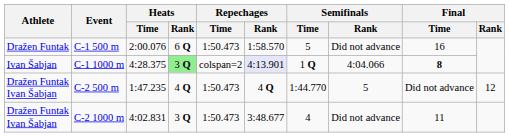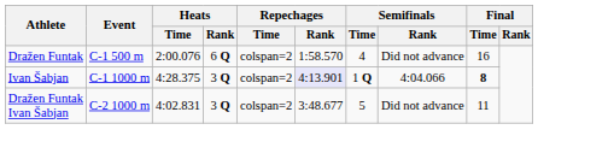C-1 500 m | Repechages / Time: 1:50.473 -> colspan=2
C-1 500 m | Semifinals / Time: 5 -> 4
C-1 1000 m | Heats / Rank: lightgreen background -> no background
- row: Dražen Funtak Ivan Šabjan | C-2 500 m | 1:47.235 | 4 Q | 1:50.473 | 4 Q | 1:44.770 | 5 | Did not advance | 12
C-2 1000 m | Repechages / Time: 1:50.473 -> colspan=2
C-2 1000 m | Semifinals / Time: 4 -> 5
